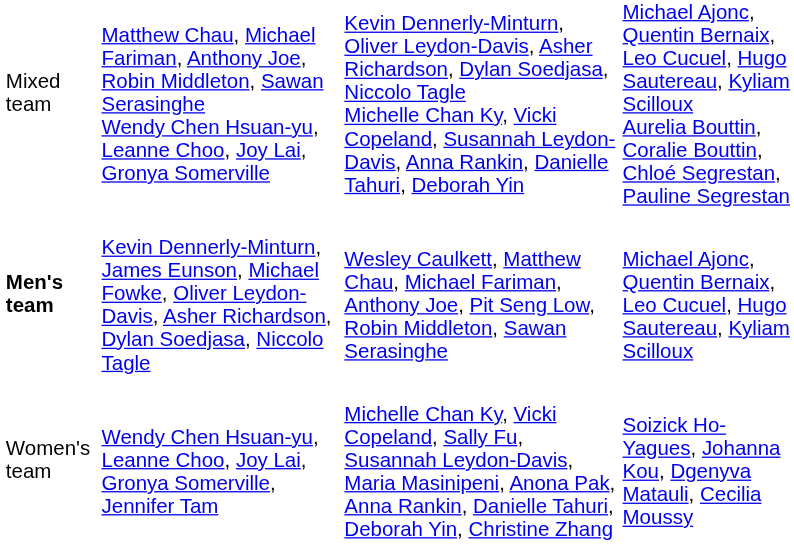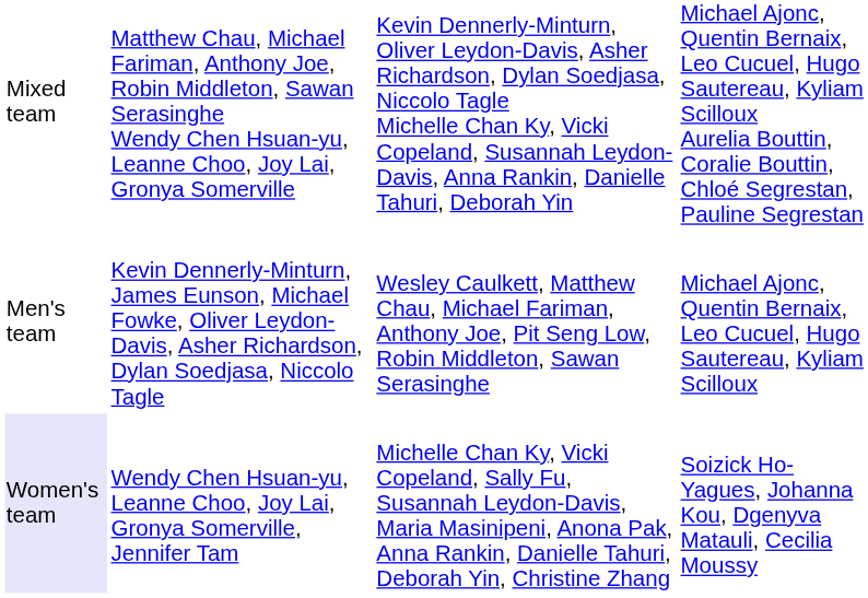Men's team | column 1: bold -> normal
Women's team | column 1: no background -> lavender background
